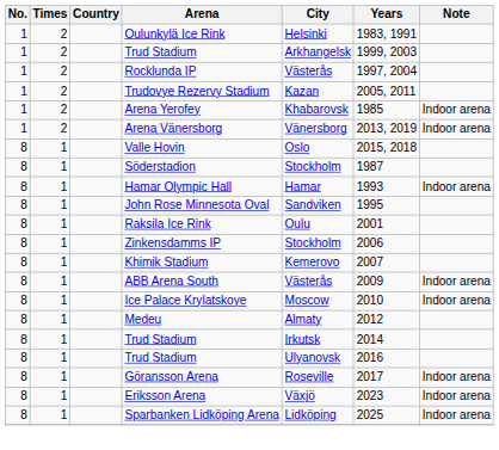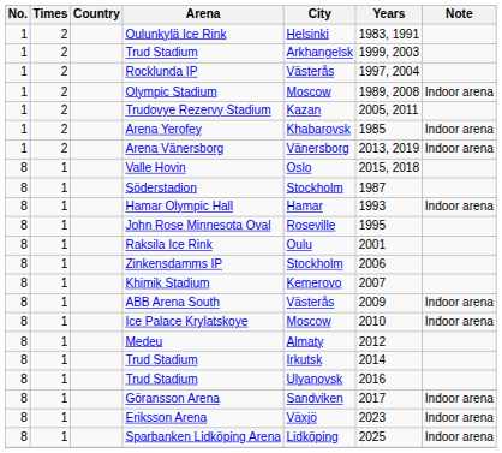+ row: 1 | 2 | Olympic Stadium | Moscow | 1989, 2008 | Indoor arena
John Rose Minnesota Oval | City: Sandviken -> Roseville
Göransson Arena | City: Roseville -> Sandviken
